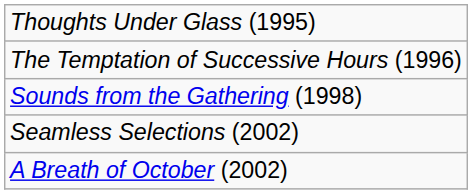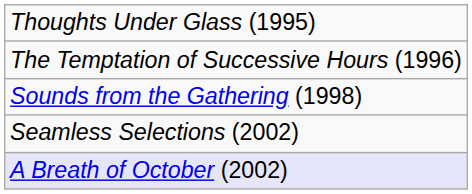row 5 | column 1: no background -> lavender background
